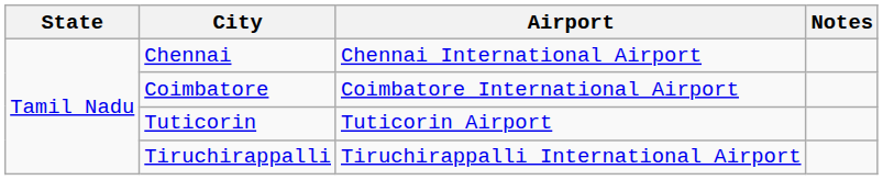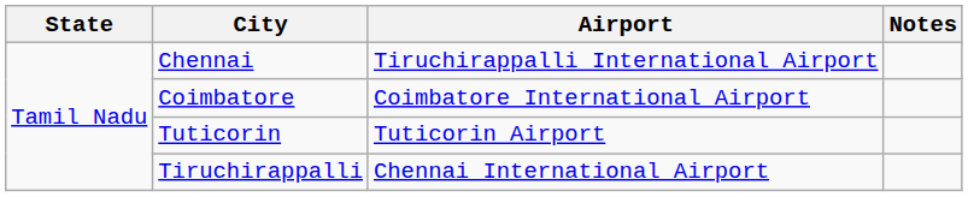Chennai | Airport: Chennai International Airport -> Tiruchirappalli International Airport
Tiruchirappalli | Airport: Tiruchirappalli International Airport -> Chennai International Airport
